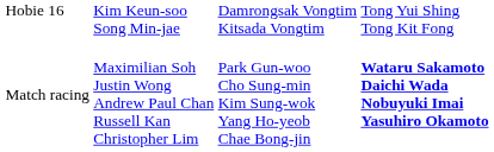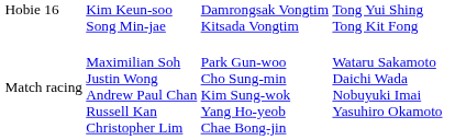Match racing | column 4: bold -> normal
